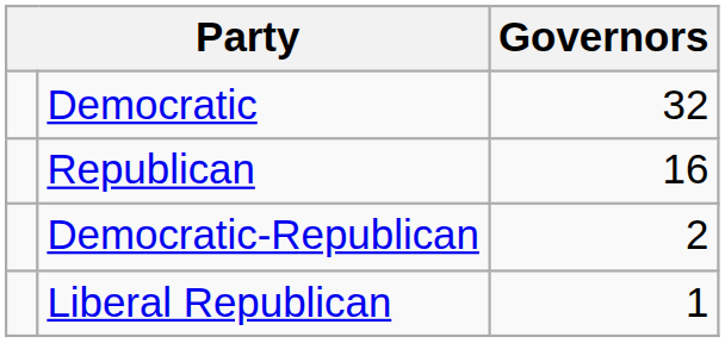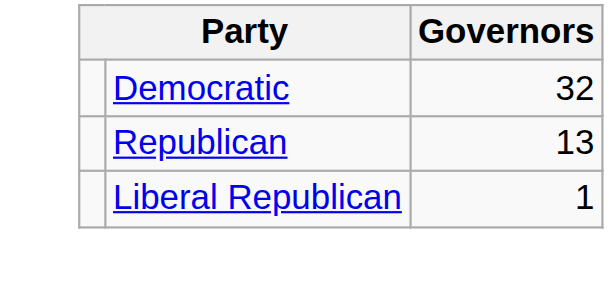Republican | Governors: 16 -> 13
- row: Democratic-Republican | 2
